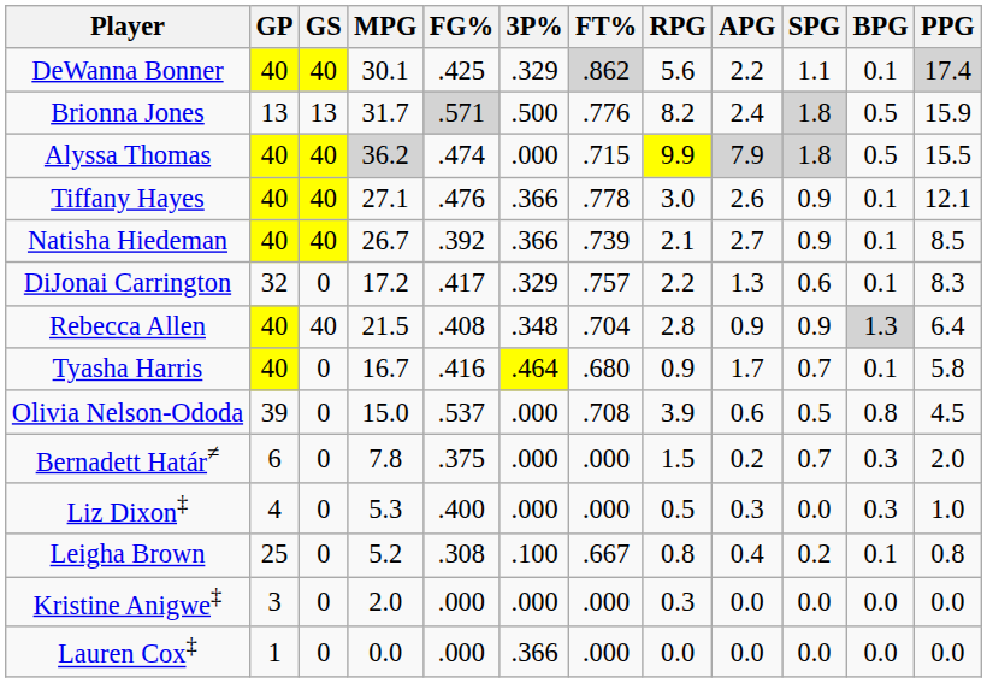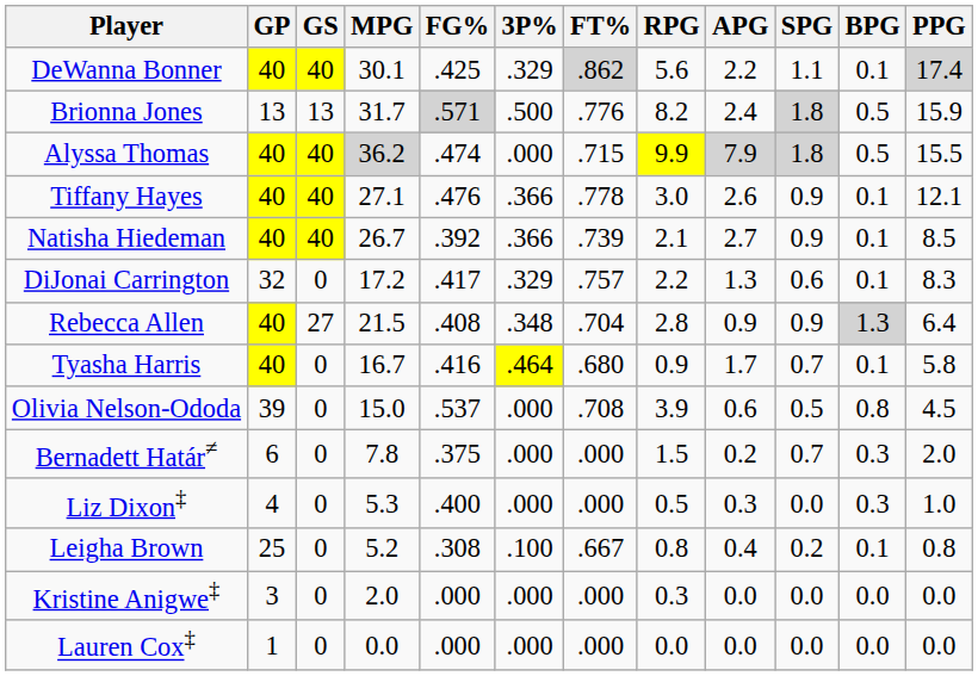Rebecca Allen | GS: 40 -> 27
Lauren Cox‡ | 3P%: .366 -> .000
